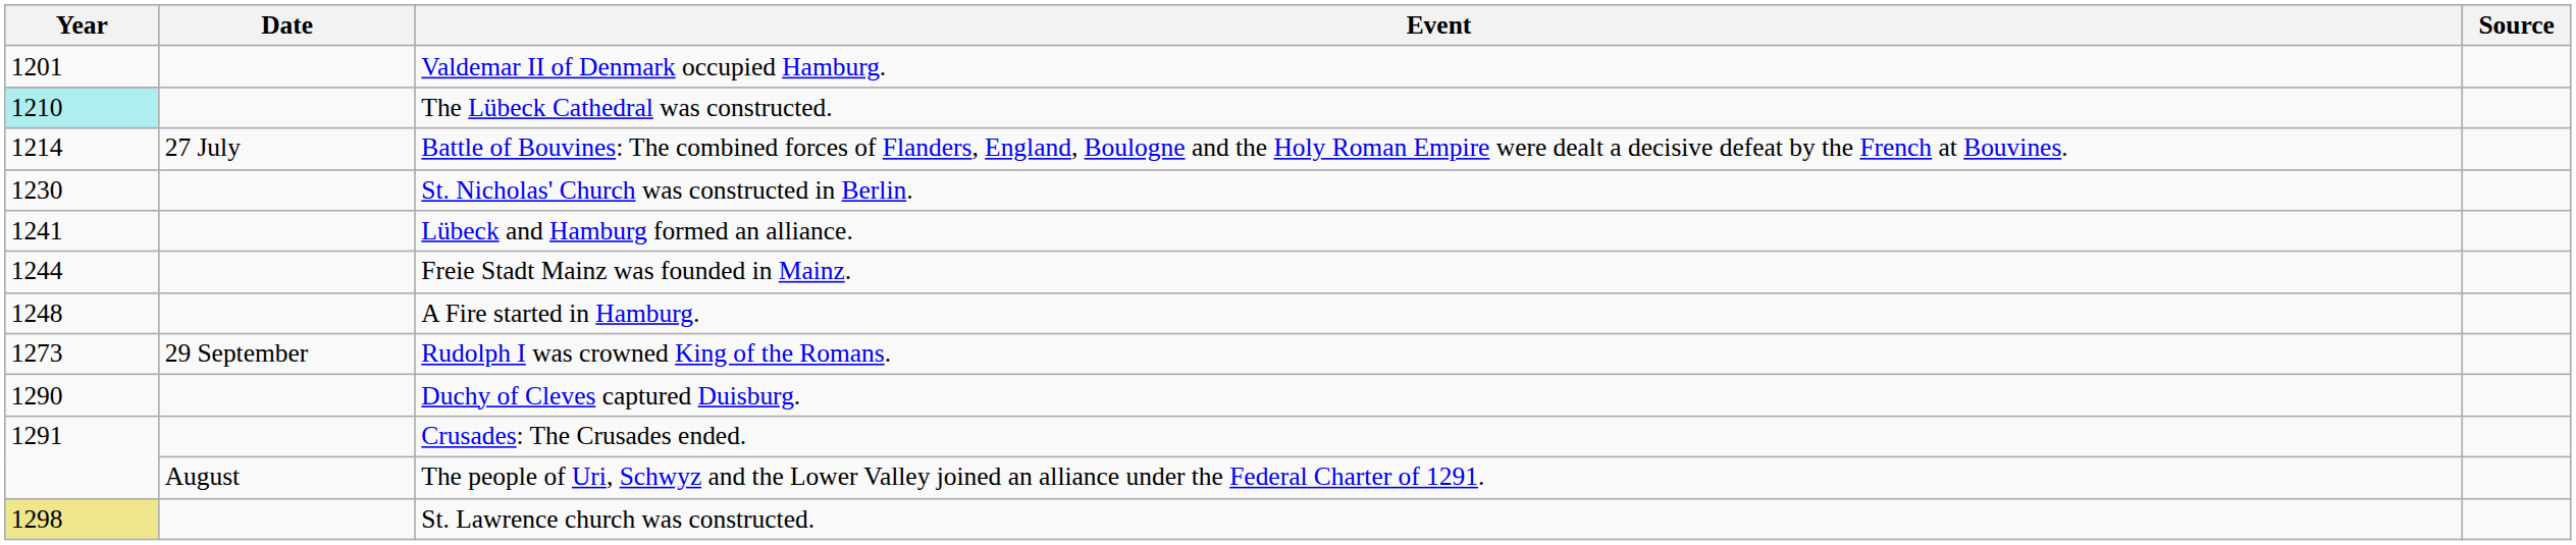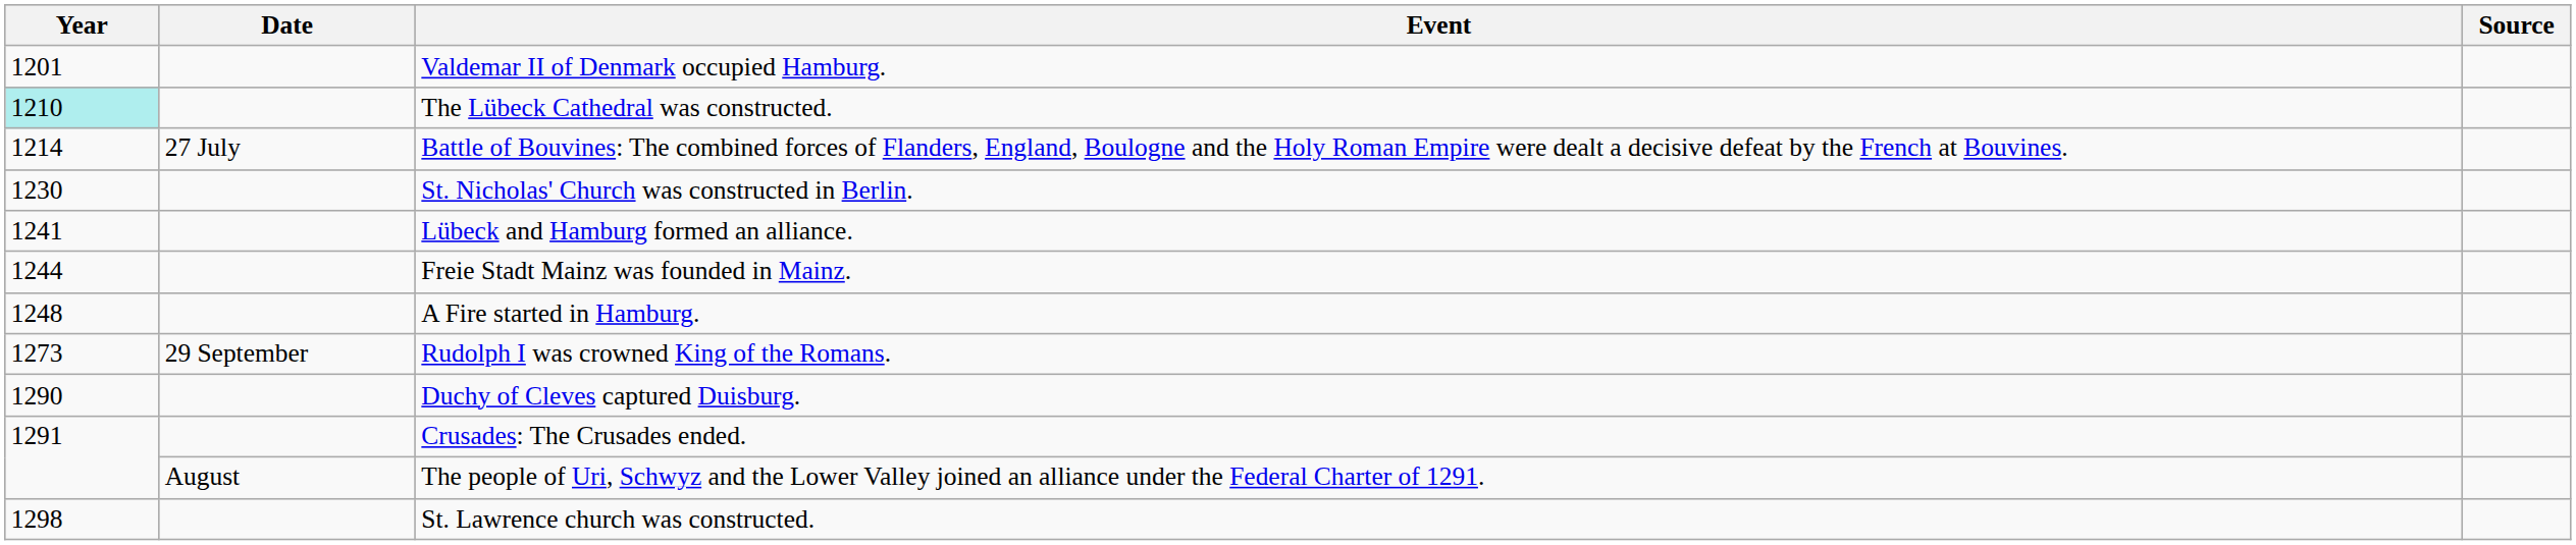St. Lawrence church was constructed. | Year: khaki background -> no background
